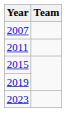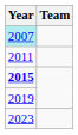2007 | Year: no background -> paleturquoise background
2015 | Year: normal -> bold
